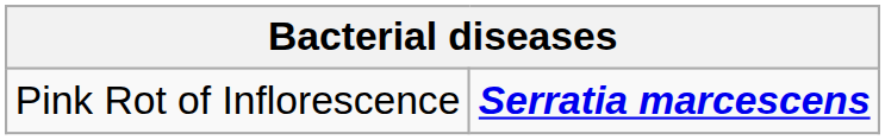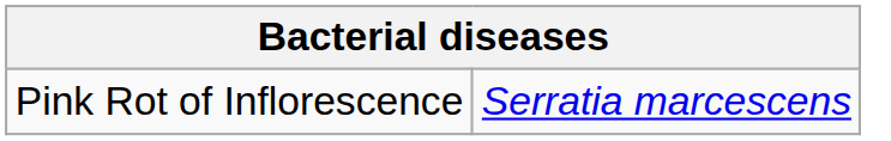Pink Rot of Inflorescence | column 2: bold -> normal
